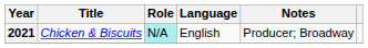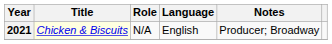2021 | Title: no background -> lightyellow background
2021 | Role: paleturquoise background -> no background
